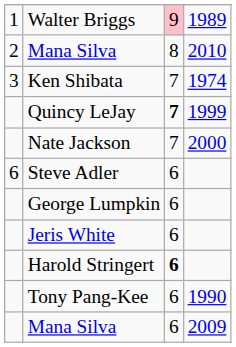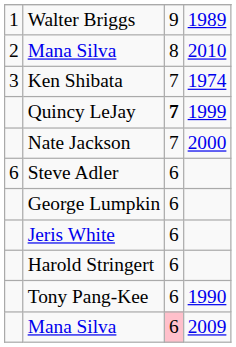Walter Briggs | column 3: pink background -> no background
Harold Stringert | column 3: bold -> normal
Mana Silva / 2009 | column 3: no background -> pink background
